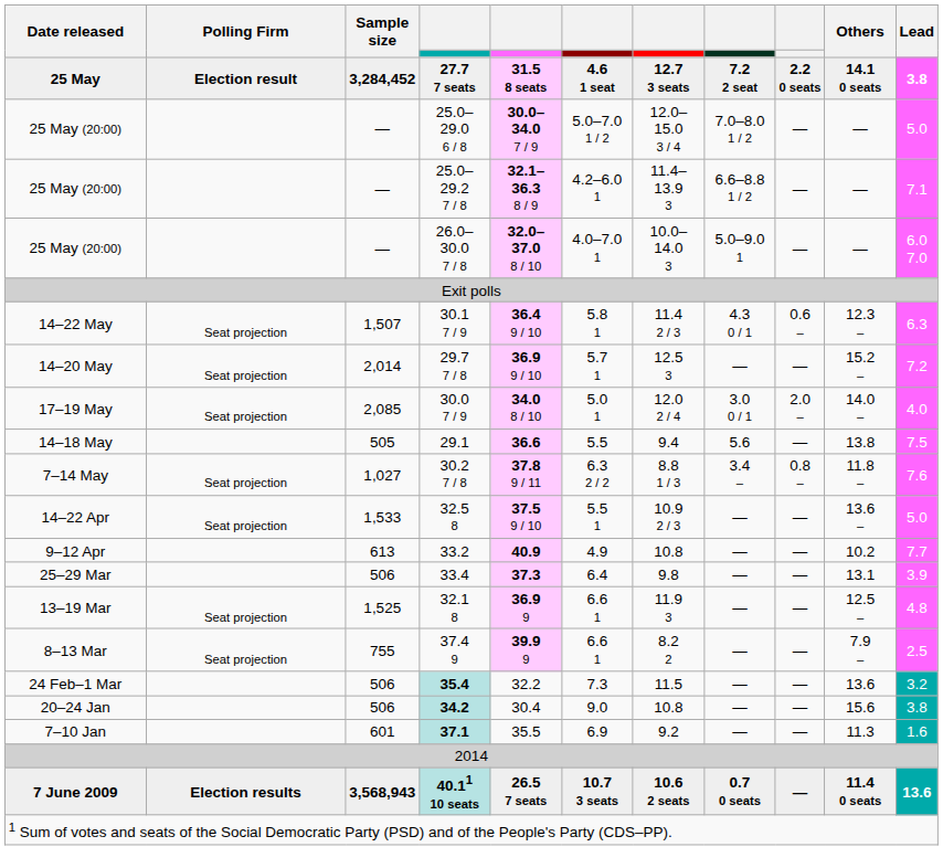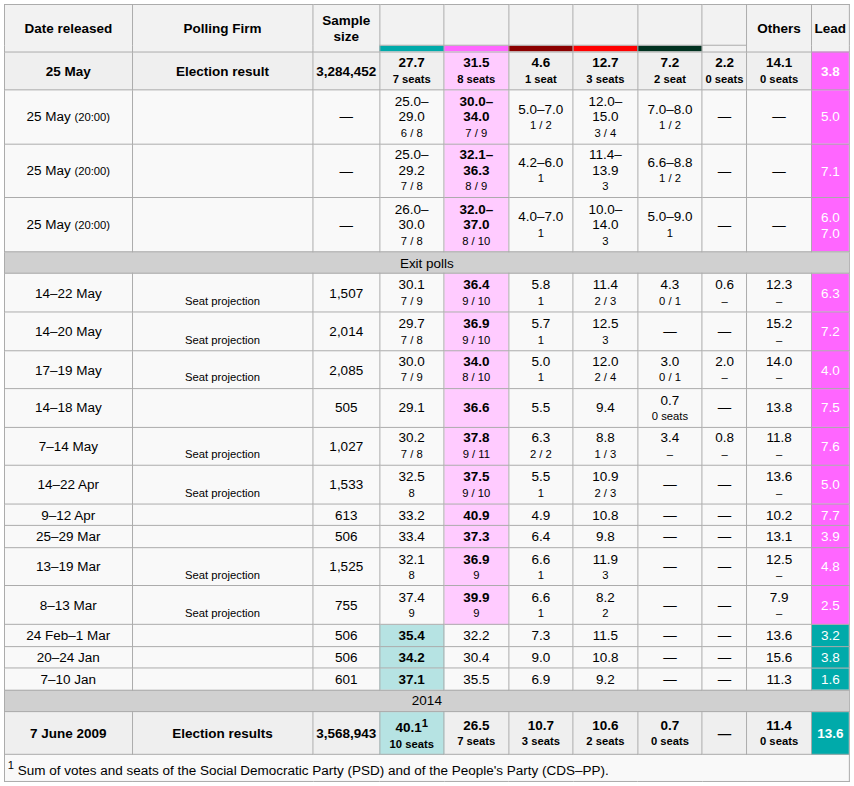14–18 May | column 8: 5.6 -> 0.7 0 seats
